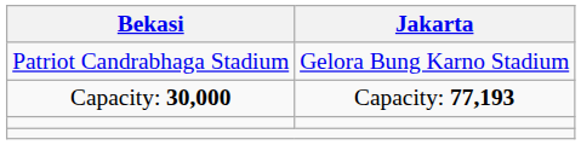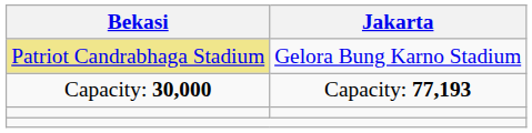row 2 | Bekasi: no background -> khaki background
